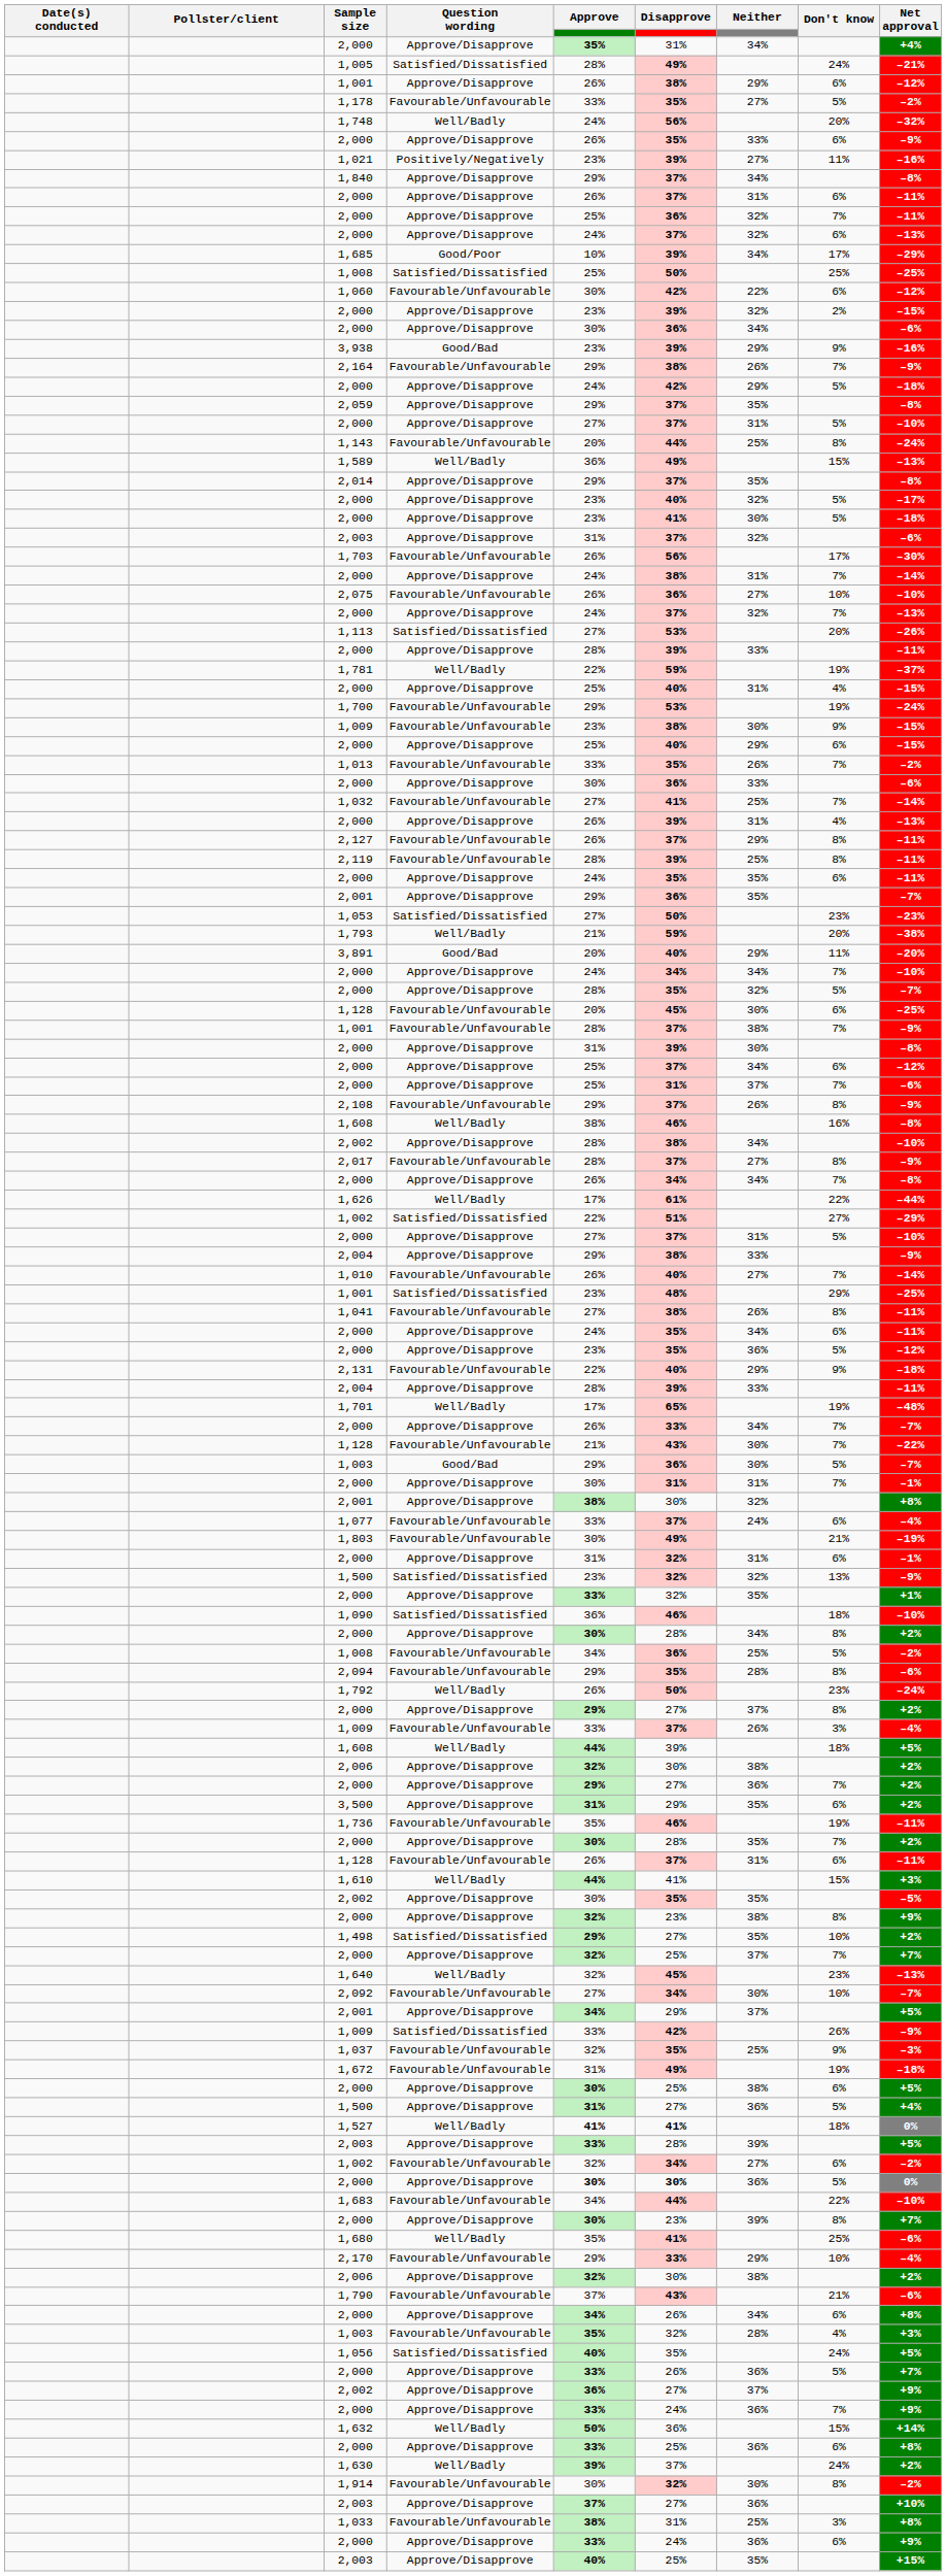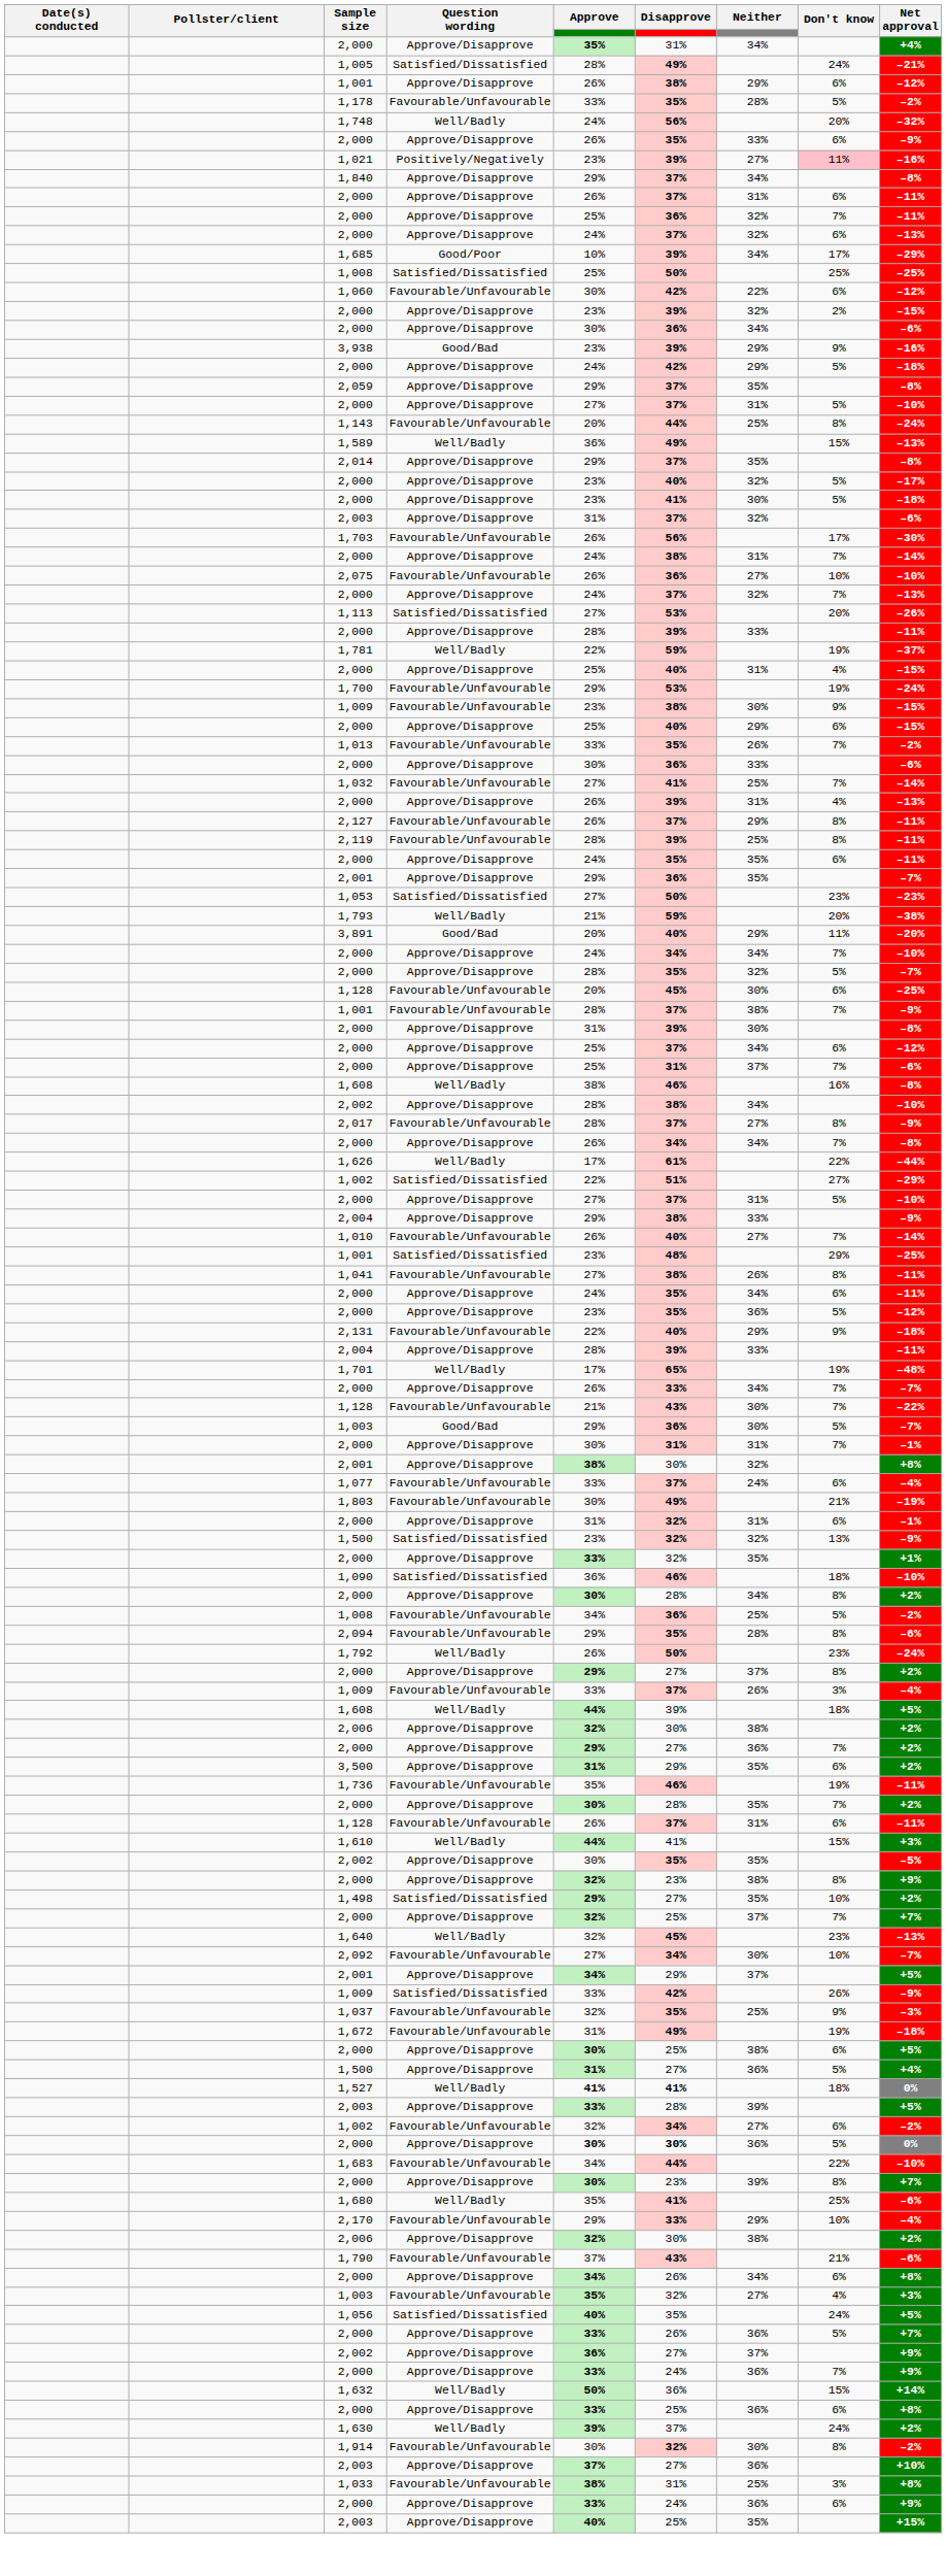1,178 | Neither: 27% -> 28%
1,021 | Don't know: no background -> pink background
- row: 2,164 | Favourable/Unfavourable | 29% | 38% | 26% | 7% | –9%
- row: 2,108 | Favourable/Unfavourable | 29% | 37% | 26% | 8% | –9%
1,003 / Favourable/Unfavourable | Neither: 28% -> 27%
